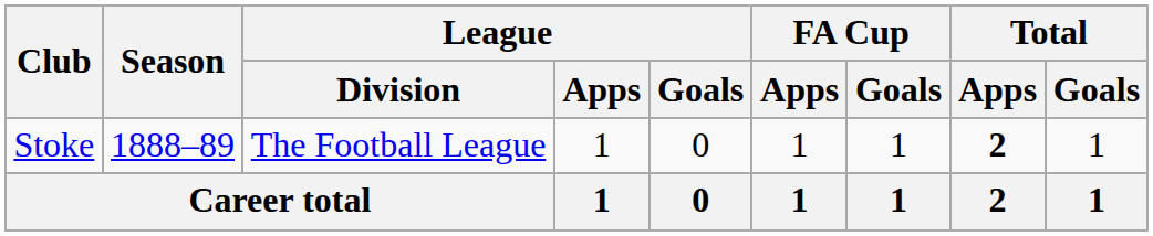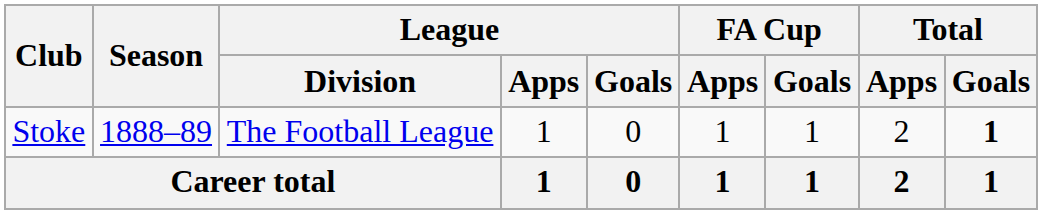Stoke | Total / Apps: bold -> normal
Stoke | Total / Goals: normal -> bold
